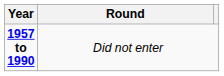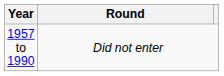1957 to 1990 | Year: bold -> normal
